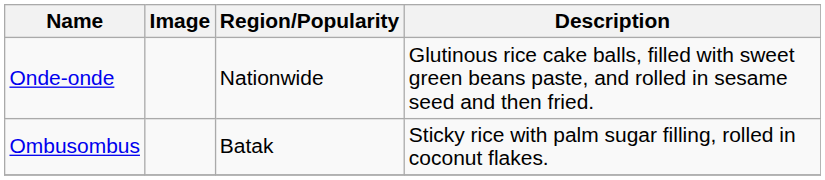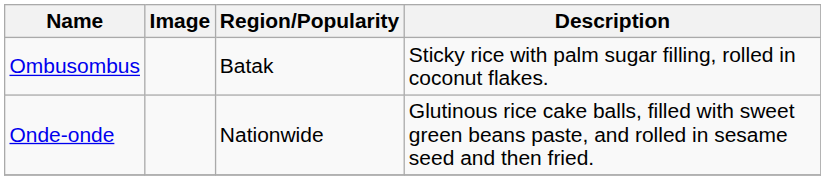rows swapped: Ombusombus <-> Onde-onde
